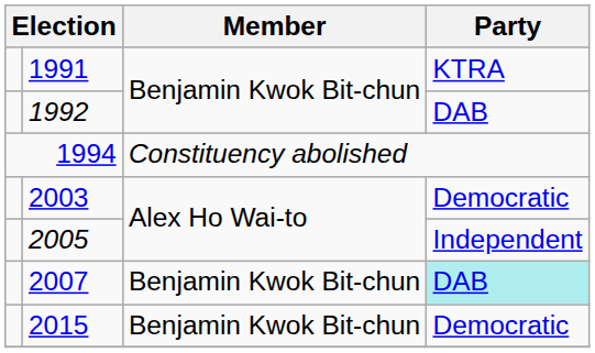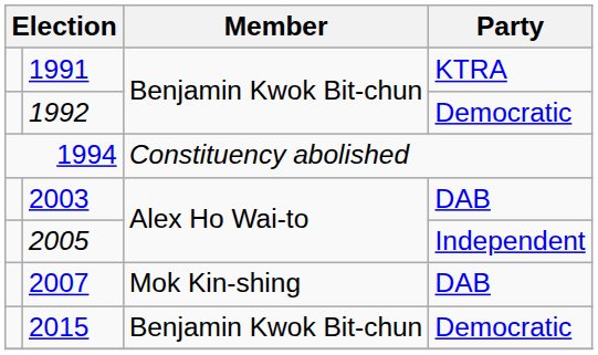1992 | Party: DAB -> Democratic
2003 | Party: Democratic -> DAB
2007 | Member: Benjamin Kwok Bit-chun -> Mok Kin-shing
2007 | Party: paleturquoise background -> no background
